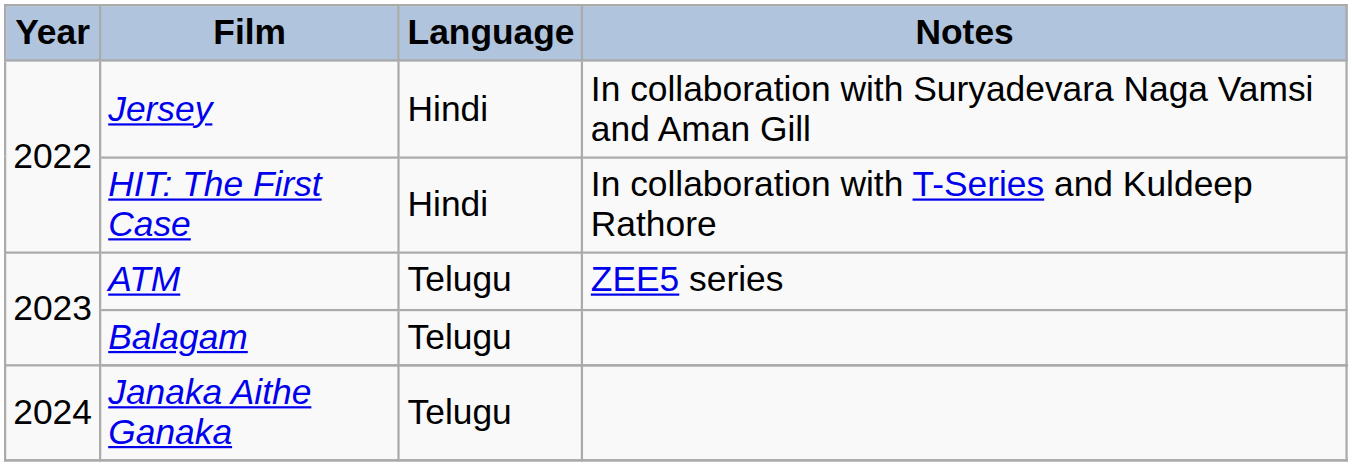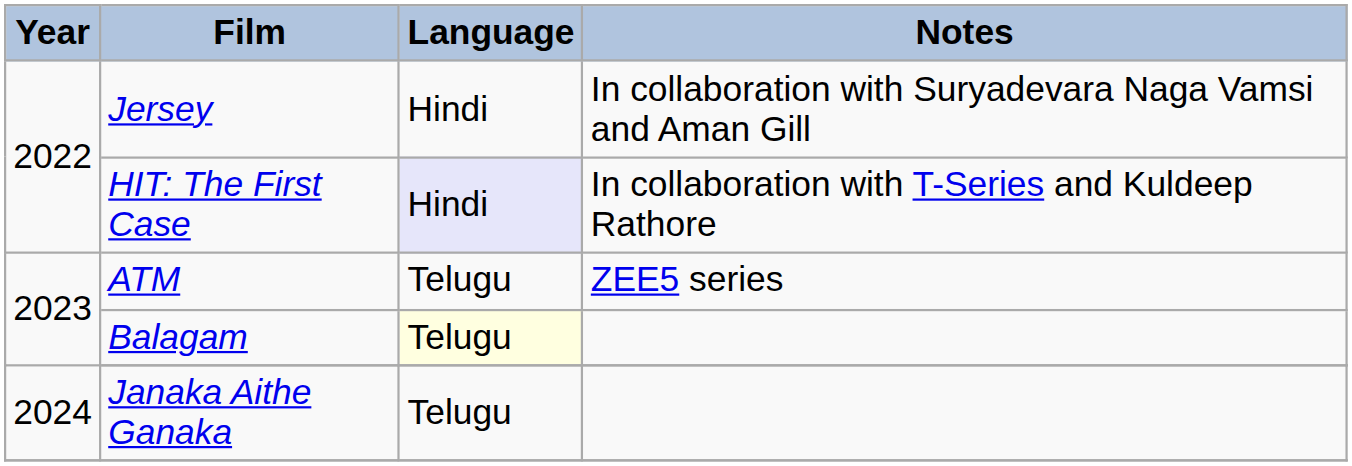HIT: The First Case | Language: no background -> lavender background
Balagam | Language: no background -> lightyellow background
